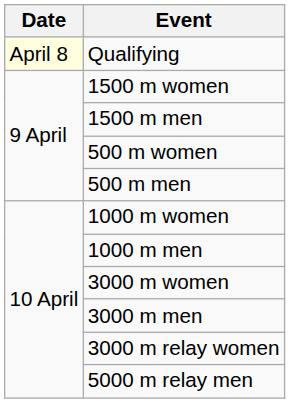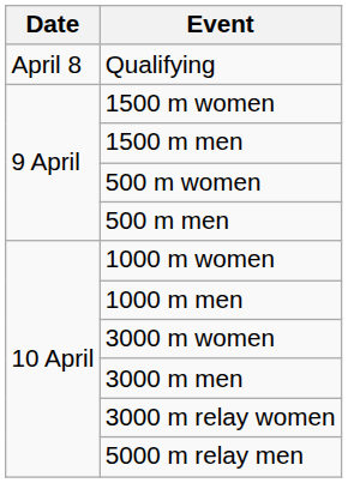Qualifying | Date: lightyellow background -> no background
